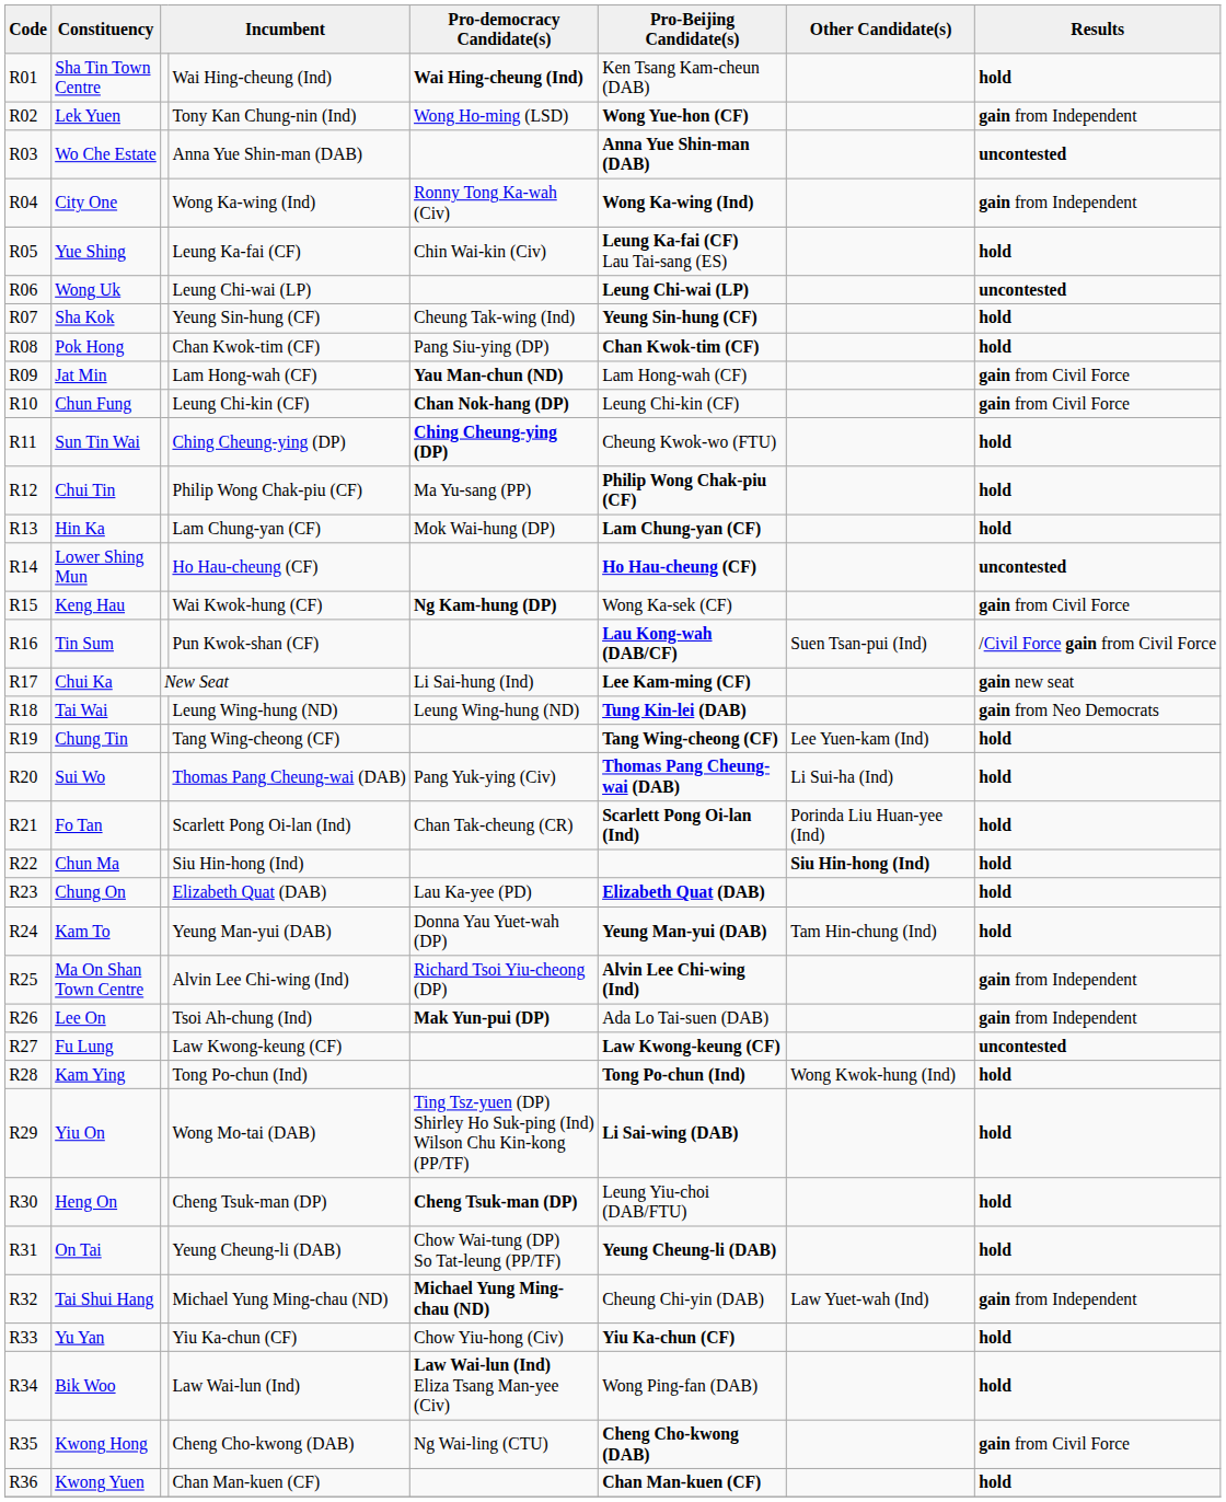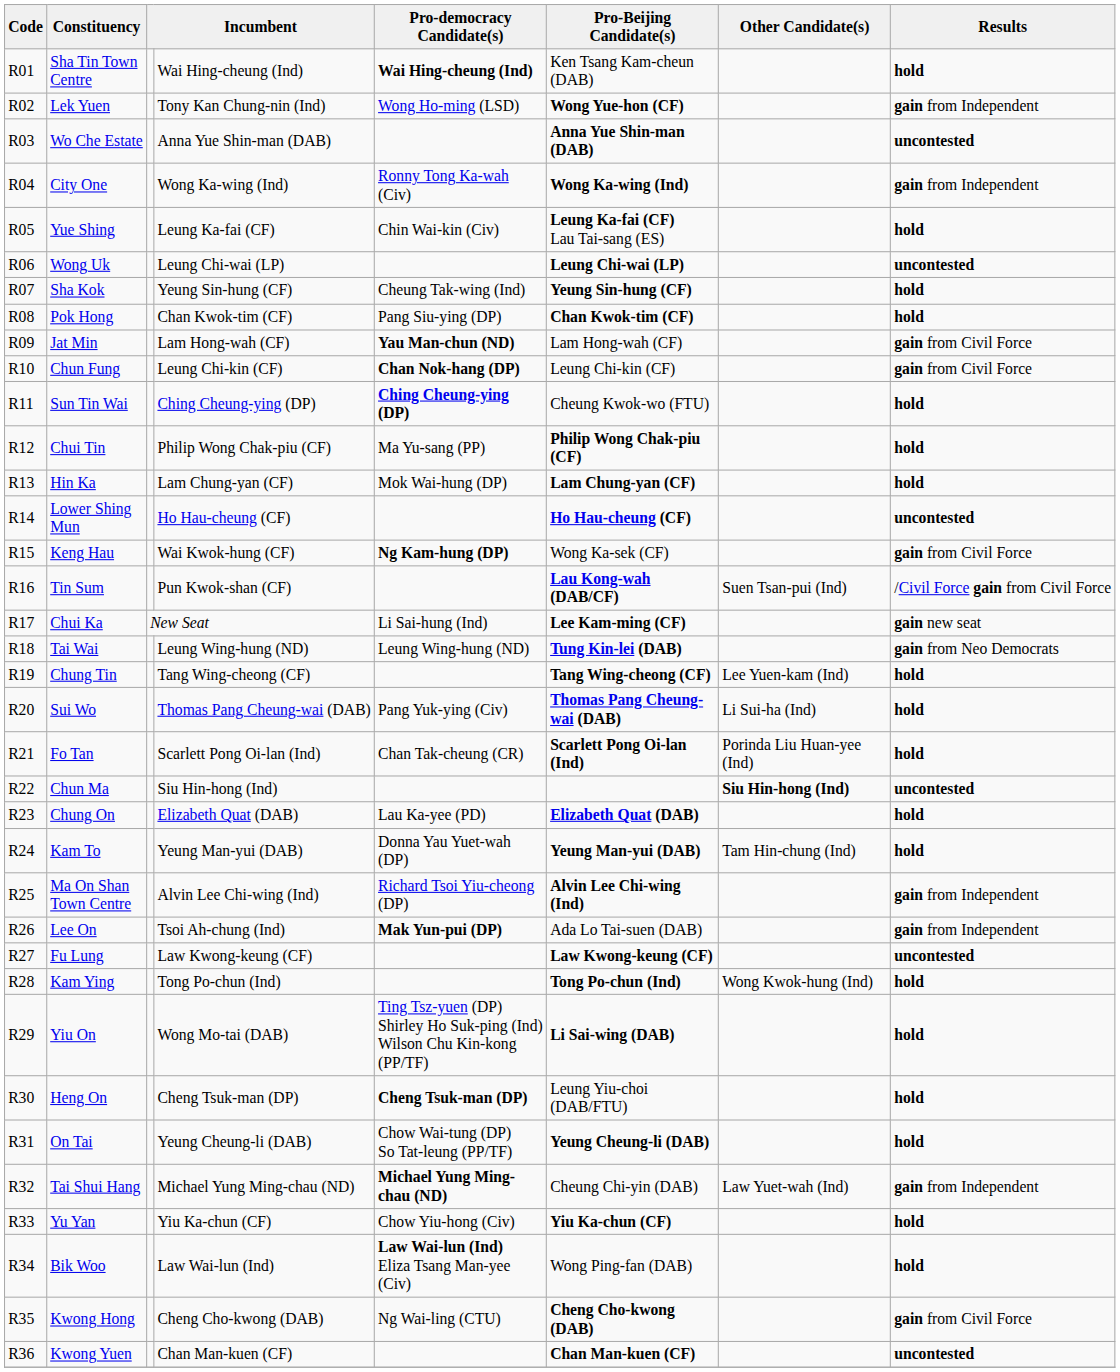Chun Ma | column 8: hold -> uncontested
Kwong Yuen | column 8: hold -> uncontested
